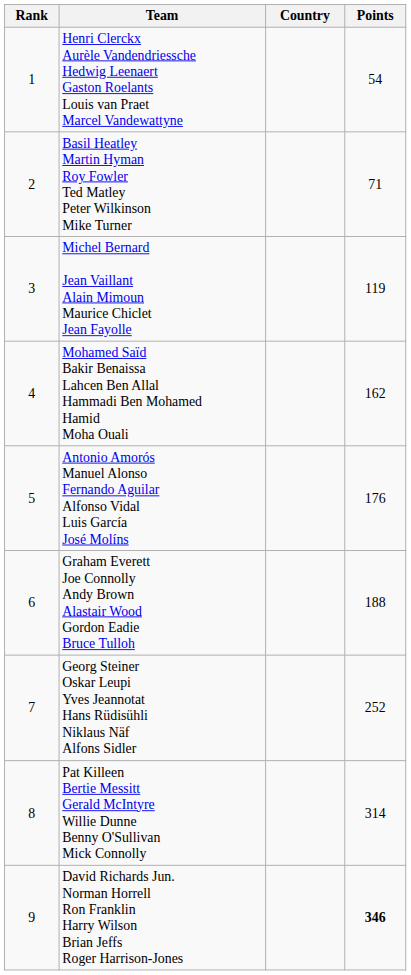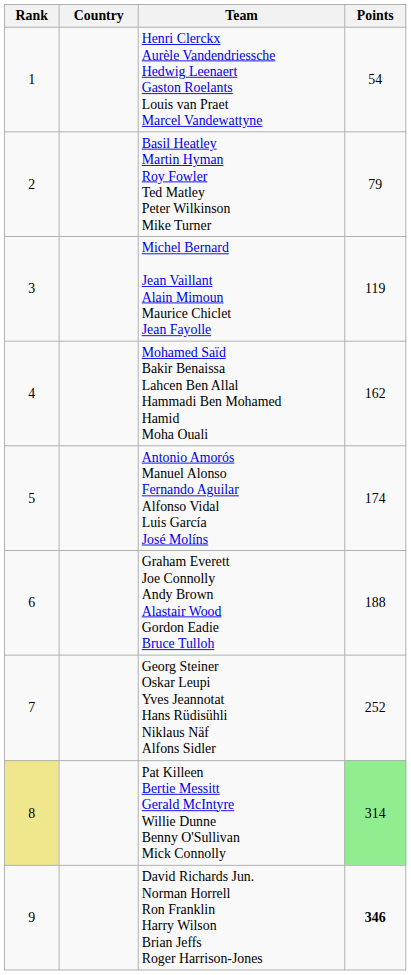columns swapped: Country <-> Team
row 3 | Points: 71 -> 79
row 6 | Points: 176 -> 174
row 9 | Rank: no background -> khaki background
row 9 | Points: no background -> lightgreen background
